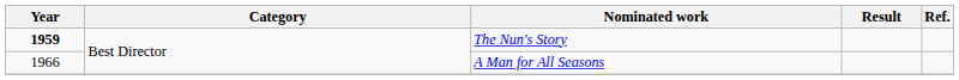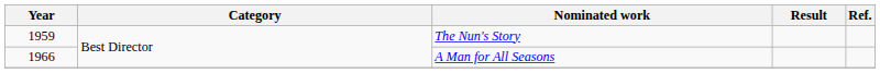The Nun's Story | Year: bold -> normal
